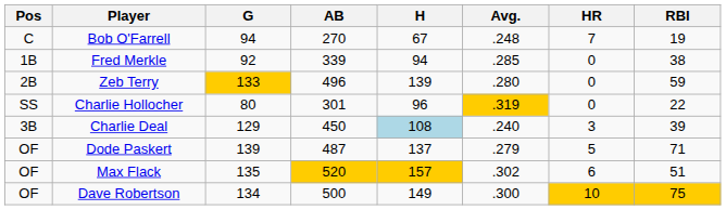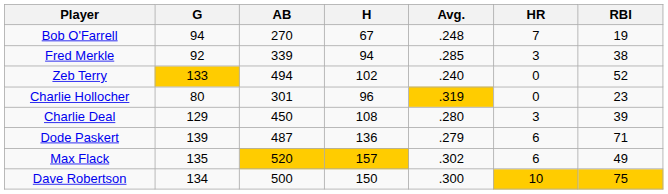- column: Pos | C | 1B | 2B | SS | 3B | OF | OF | OF
Fred Merkle | HR: 0 -> 3
Zeb Terry | AB: 496 -> 494
Zeb Terry | H: 139 -> 102
Zeb Terry | Avg.: .280 -> .240
Zeb Terry | RBI: 59 -> 52
Charlie Hollocher | RBI: 22 -> 23
Charlie Deal | H: lightblue background -> no background
Charlie Deal | Avg.: .240 -> .280
Dode Paskert | H: 137 -> 136
Dode Paskert | HR: 5 -> 6
Max Flack | RBI: 51 -> 49
Dave Robertson | H: 149 -> 150
